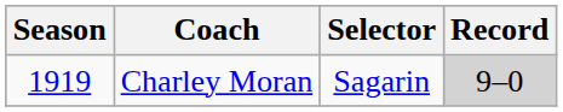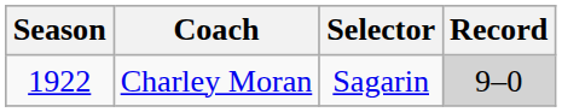Charley Moran | Season: 1919 -> 1922
